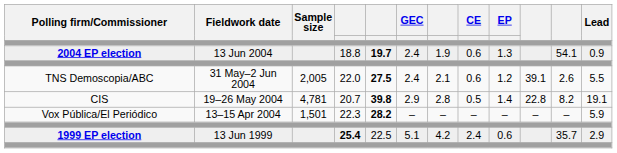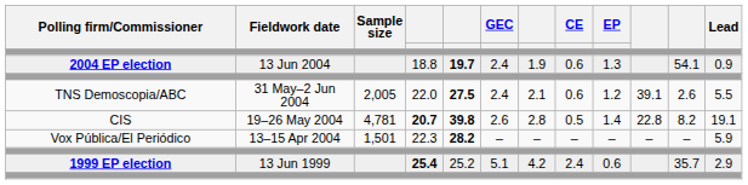CIS | column 4: normal -> bold
CIS | GEC: 2.9 -> 2.6
1999 EP election | column 5: 22.5 -> 25.2
